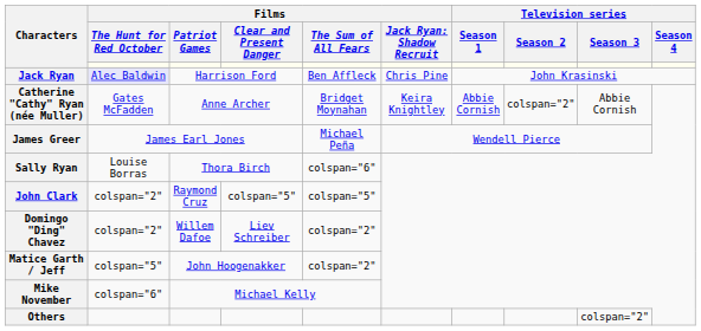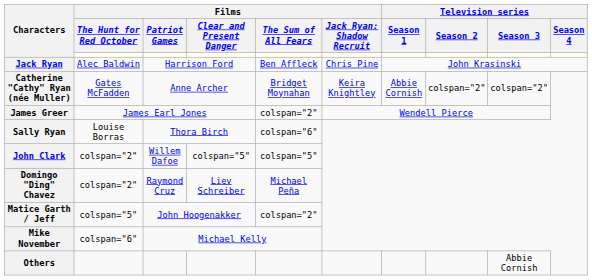Jack Ryan | Films / The Hunt for Red October: lavender background -> no background
Catherine "Cathy" Ryan (née Muller) | Television series / Season 3: Abbie Cornish -> colspan="2"
James Greer | Films / The Sum of All Fears: Michael Peña -> colspan="2"
John Clark | Films / Patriot Games: Raymond Cruz -> Willem Dafoe
Domingo "Ding" Chavez | Films / Patriot Games: Willem Dafoe -> Raymond Cruz
Domingo "Ding" Chavez | Films / The Sum of All Fears: colspan="2" -> Michael Peña
Others | Television series / Season 3: colspan="2" -> Abbie Cornish
